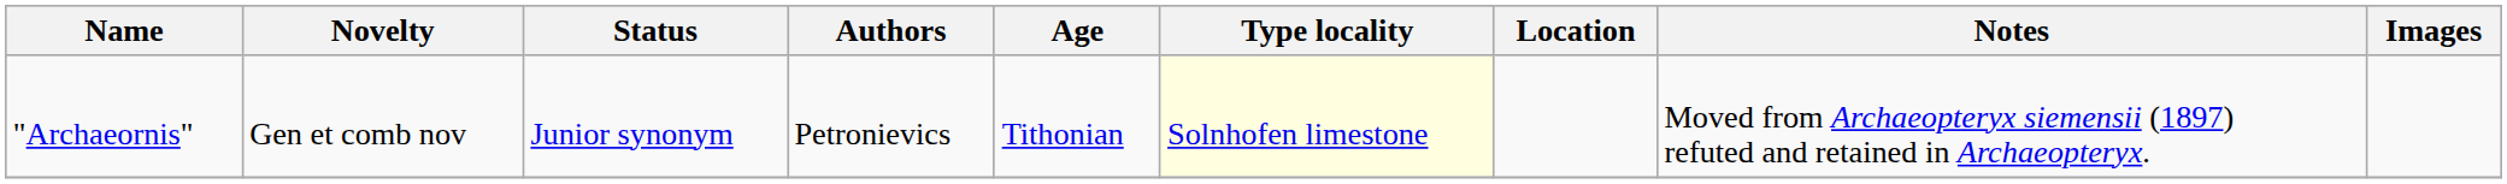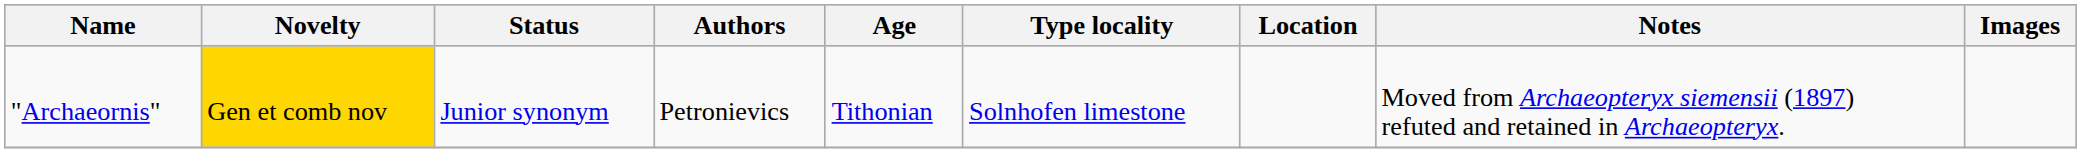"Archaeornis" | Novelty: no background -> gold background
"Archaeornis" | Type locality: lightyellow background -> no background
